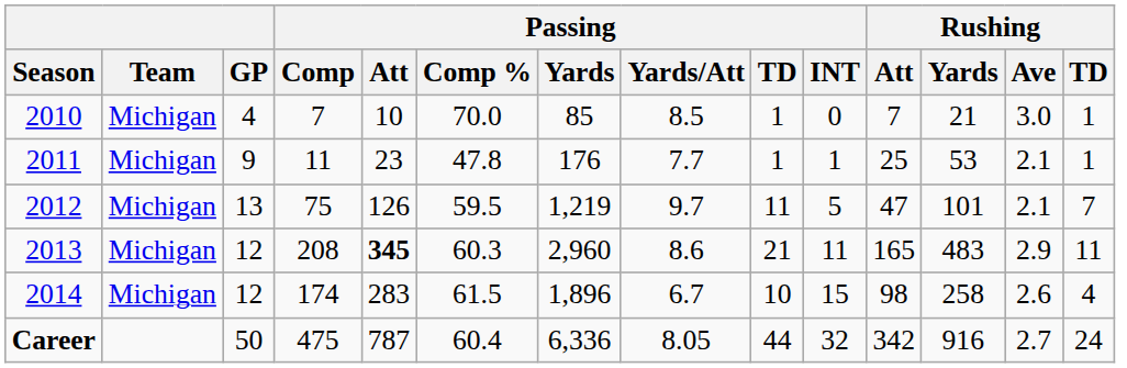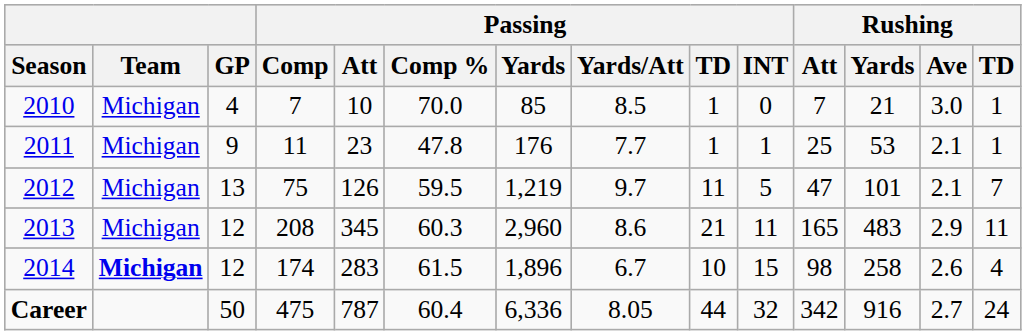2013 | Passing / Att: bold -> normal
2014 | Team: normal -> bold
